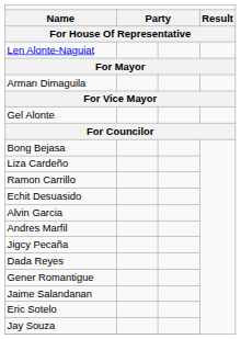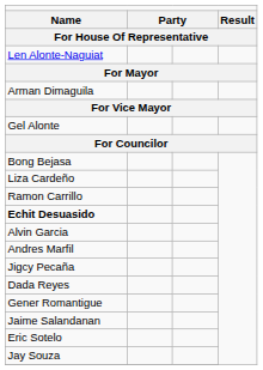Echit Desuasido | column 1: normal -> bold
